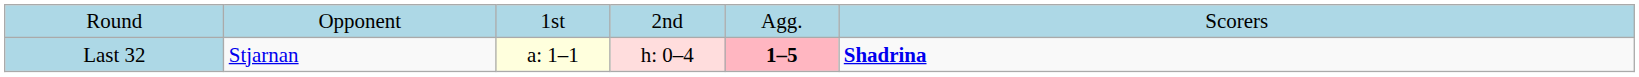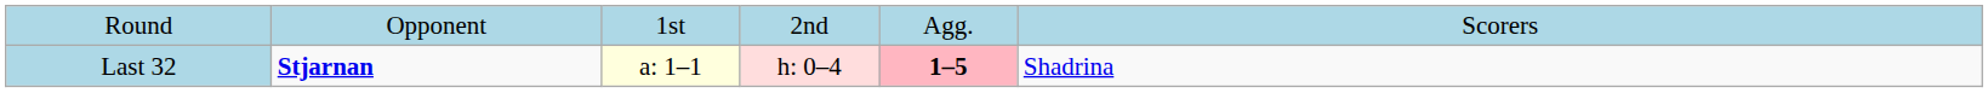Last 32 | column 2: normal -> bold
Last 32 | column 6: bold -> normal
